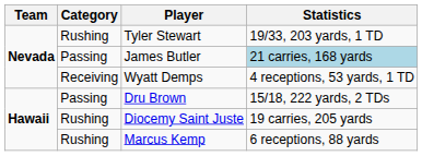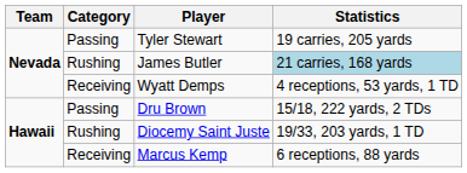Tyler Stewart | Category: Rushing -> Passing
Tyler Stewart | Statistics: 19/33, 203 yards, 1 TD -> 19 carries, 205 yards
James Butler | Category: Passing -> Rushing
Diocemy Saint Juste | Statistics: 19 carries, 205 yards -> 19/33, 203 yards, 1 TD
Marcus Kemp | Category: Rushing -> Receiving
